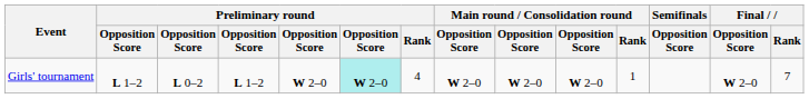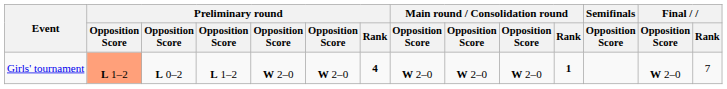Girls' tournament | column 2: no background -> lightsalmon background
Girls' tournament | column 6: paleturquoise background -> no background
Girls' tournament | Preliminary round / Rank: normal -> bold
Girls' tournament | Main round / Consolidation round / Rank: normal -> bold
